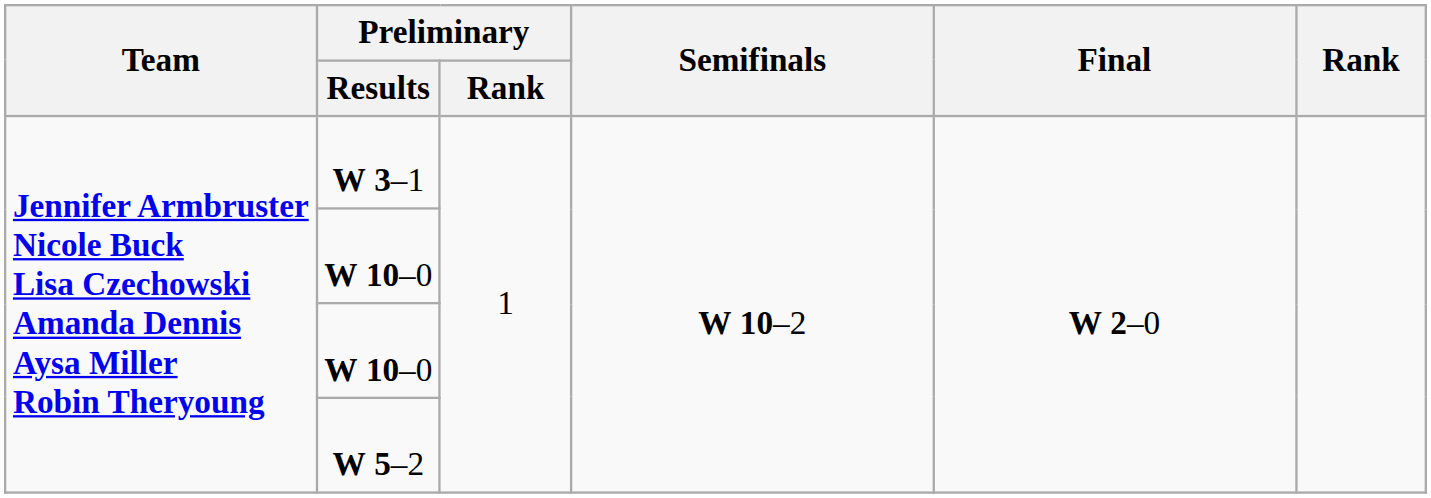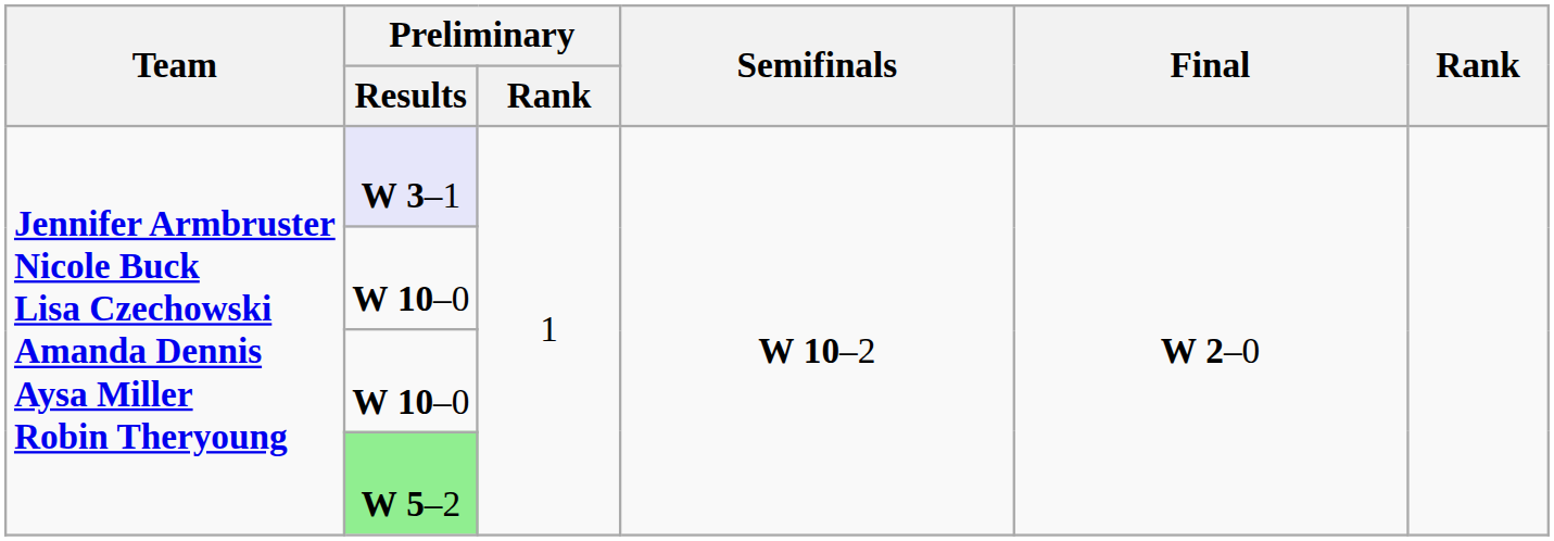W 3–1 | Preliminary / Results: no background -> lavender background
W 5–2 | Preliminary / Results: no background -> lightgreen background
